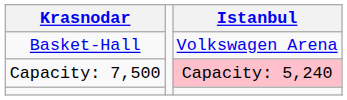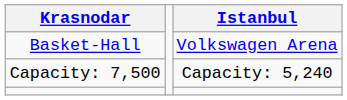Capacity: 7,500 | Istanbul: pink background -> no background
